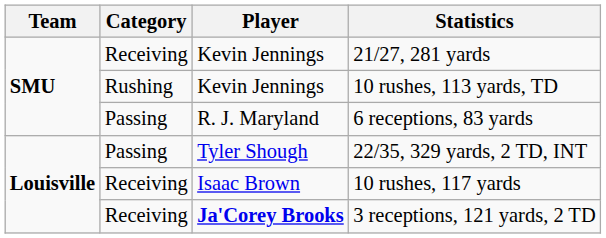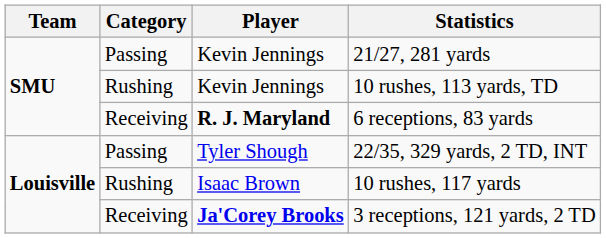21/27, 281 yards | Category: Receiving -> Passing
6 receptions, 83 yards | Category: Passing -> Receiving
6 receptions, 83 yards | Player: normal -> bold
10 rushes, 117 yards | Category: Receiving -> Rushing
